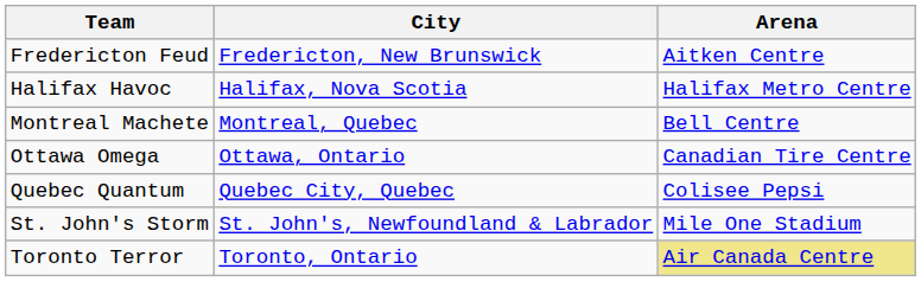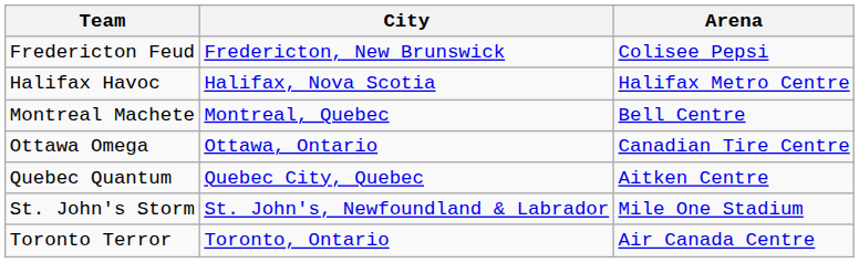Fredericton Feud | Arena: Aitken Centre -> Colisee Pepsi
Quebec Quantum | Arena: Colisee Pepsi -> Aitken Centre
Toronto Terror | Arena: khaki background -> no background
